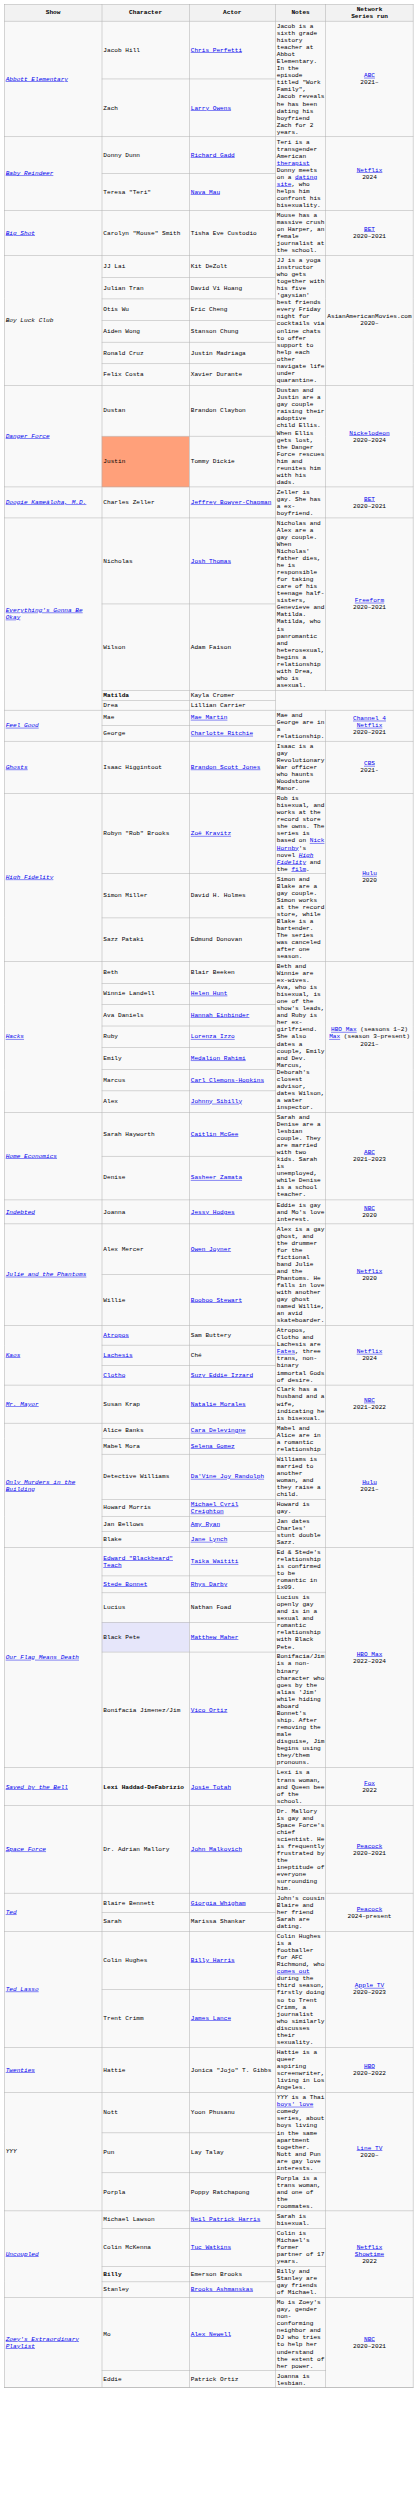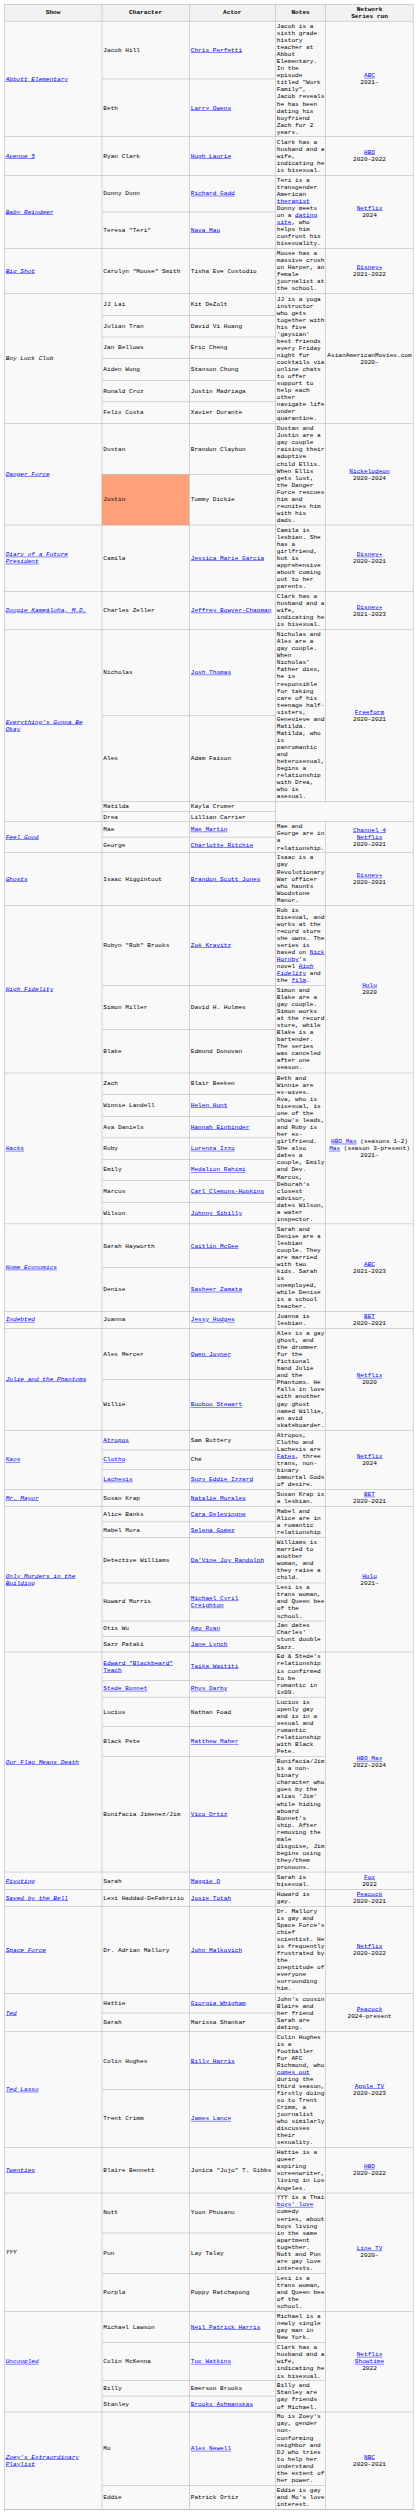Larry Owens | Character: Zach -> Beth
+ row: Avenue 5 | Ryan Clark | Hugh Laurie | Clark has a husband and a wife, indicating he is bisexual. | HBO 2020–2022
Tisha Eve Custodio | Network Series run: BET 2020–2021 -> Disney+ 2021–2022
Eric Cheng | Character: Otis Wu -> Jan Bellows
+ row: Diary of a Future President | Camila | Jessica Marie Garcia | Camila is lesbian. She has a girlfriend, but is apprehensive about coming out to her parents. | Disney+ 2020–2021
Jeffrey Bowyer-Chapman | Notes: Zeller is gay. She has a ex-boyfriend. -> Clark has a husband and a wife, indicating he is bisexual.
Jeffrey Bowyer-Chapman | Network Series run: BET 2020–2021 -> Disney+ 2021–2023
Adam Faison | Character: Wilson -> Alex
Kayla Cromer | Character: bold -> normal
Brandon Scott Jones | Network Series run: CBS 2021- -> Disney+ 2020–2021
Edmund Donovan | Character: Sazz Pataki -> Blake
Blair Beeken | Character: Beth -> Zach
Johnny Sibilly | Character: Alex -> Wilson
Jessy Hodges | Notes: Eddie is gay and Mo's love interest. -> Joanna is lesbian.
Jessy Hodges | Network Series run: NBC 2020 -> BET 2020–2021
Ché | Character: Lachesis -> Clotho
Suzy Eddie Izzard | Character: Clotho -> Lachesis
Natalie Morales | Notes: Clark has a husband and a wife, indicating he is bisexual. -> Susan Krap is a lesbian.
Natalie Morales | Network Series run: NBC 2021–2022 -> BET 2020–2021
Michael Cyril Creighton | Notes: Howard is gay. -> Lexi is a trans woman, and Queen bee of the school.
Amy Ryan | Character: Jan Bellows -> Otis Wu
Jane Lynch | Character: Blake -> Sazz Pataki
Matthew Maher | Character: lavender background -> no background
+ row: Pivoting | Sarah | Maggie Q | Sarah is bisexual. | Fox 2022
Josie Totah | Character: bold -> normal
Josie Totah | Notes: Lexi is a trans woman, and Queen bee of the school. -> Howard is gay.
Josie Totah | Network Series run: Fox 2022 -> Peacock 2020–2021
John Malkovich | Network Series run: Peacock 2020–2021 -> Netflix 2020–2022
Giorgia Whigham | Character: Blaire Bennett -> Hattie
Jonica "Jojo" T. Gibbs | Character: Hattie -> Blaire Bennett
Poppy Ratchapong | Notes: Porpla is a trans woman, and one of the roommates. -> Lexi is a trans woman, and Queen bee of the school.
Neil Patrick Harris | Notes: Sarah is bisexual. -> Michael is a newly single gay man in New York.
Tuc Watkins | Notes: Colin is Michael's former partner of 17 years. -> Clark has a husband and a wife, indicating he is bisexual.
Emerson Brooks | Character: bold -> normal
Patrick Ortiz | Notes: Joanna is lesbian. -> Eddie is gay and Mo's love interest.
